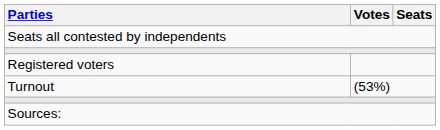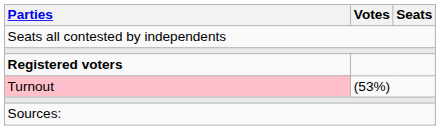Registered voters | Parties: normal -> bold
Turnout | Parties: no background -> pink background
